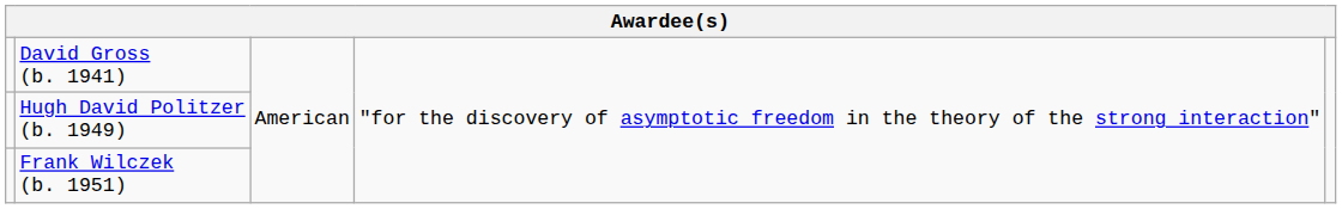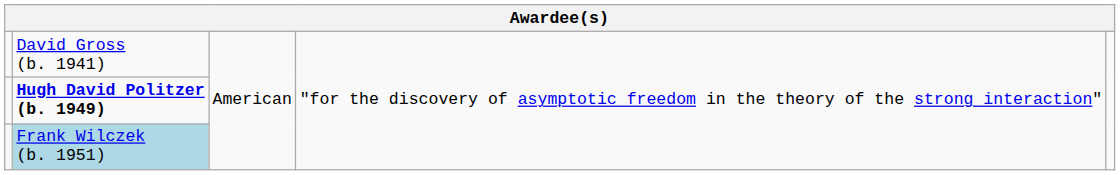Hugh David Politzer (b. 1949) | column 2: normal -> bold
Frank Wilczek (b. 1951) | column 2: no background -> lightblue background
